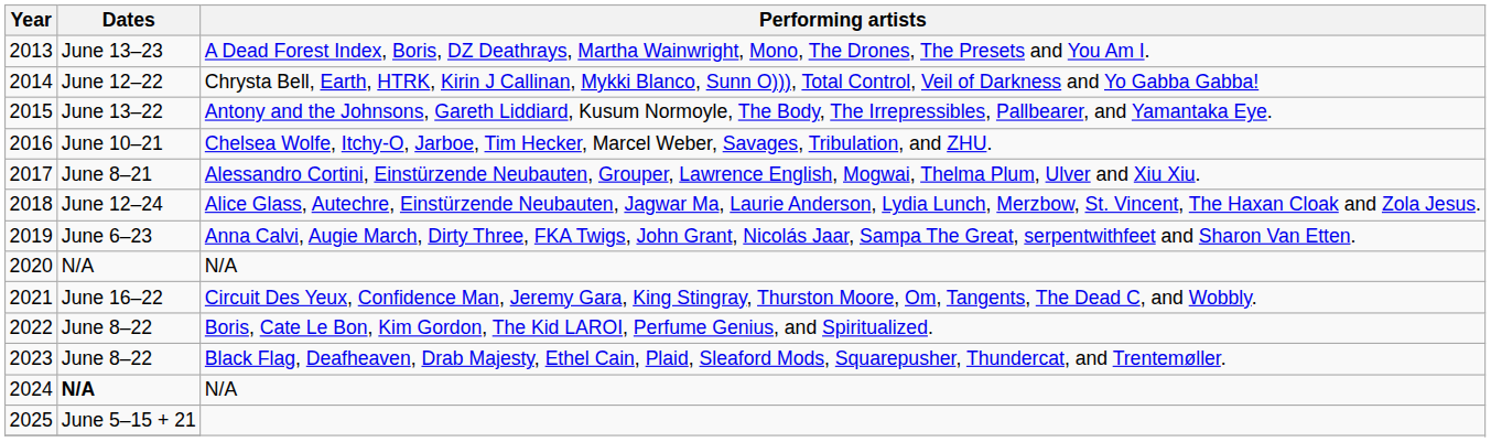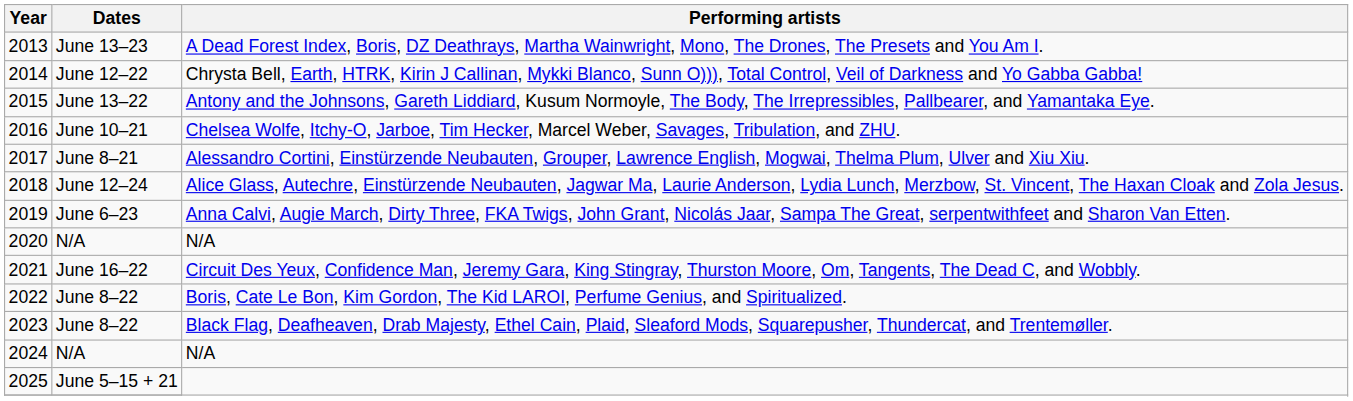2024 / N/A | Dates: bold -> normal
